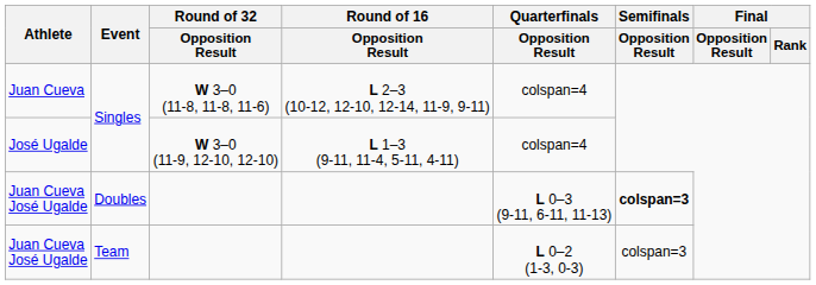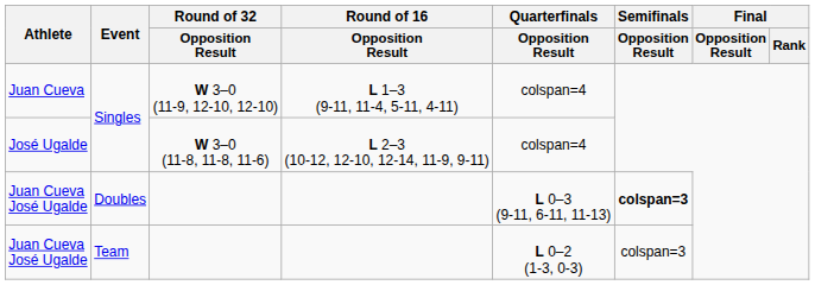Juan Cueva | Round of 32 / Opposition Result: W 3–0 (11-8, 11-8, 11-6) -> W 3–0 (11-9, 12-10, 12-10)
Juan Cueva | Round of 16 / Opposition Result: L 2–3 (10-12, 12-10, 12-14, 11-9, 9-11) -> L 1–3 (9-11, 11-4, 5-11, 4-11)
José Ugalde | Round of 32 / Opposition Result: W 3–0 (11-9, 12-10, 12-10) -> W 3–0 (11-8, 11-8, 11-6)
José Ugalde | Round of 16 / Opposition Result: L 1–3 (9-11, 11-4, 5-11, 4-11) -> L 2–3 (10-12, 12-10, 12-14, 11-9, 9-11)
